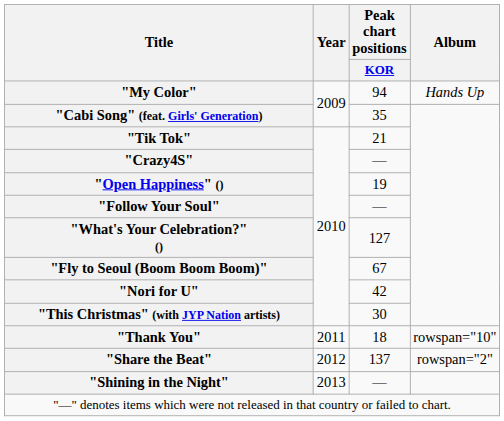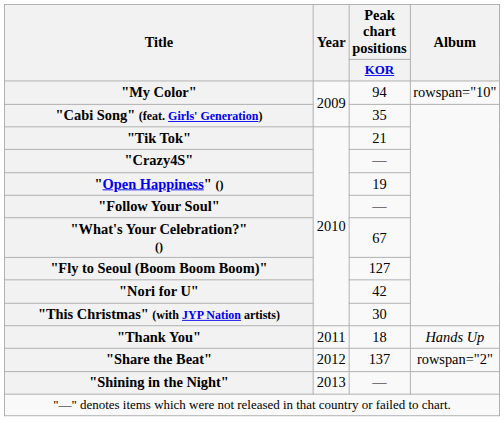"My Color" | Album: Hands Up -> rowspan="10"
"What's Your Celebration?" () | Peak chart positions / KOR: 127 -> 67
"Fly to Seoul (Boom Boom Boom)" | Peak chart positions / KOR: 67 -> 127
"Thank You" | Album: rowspan="10" -> Hands Up
